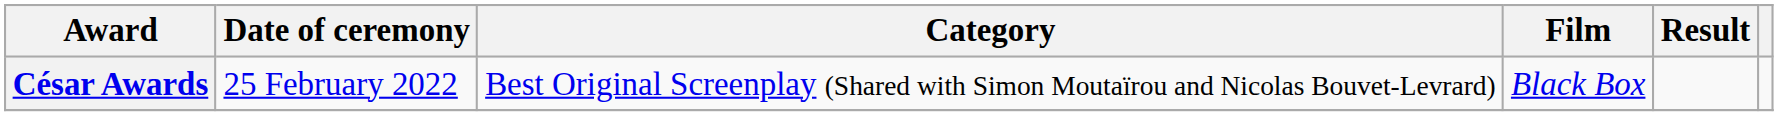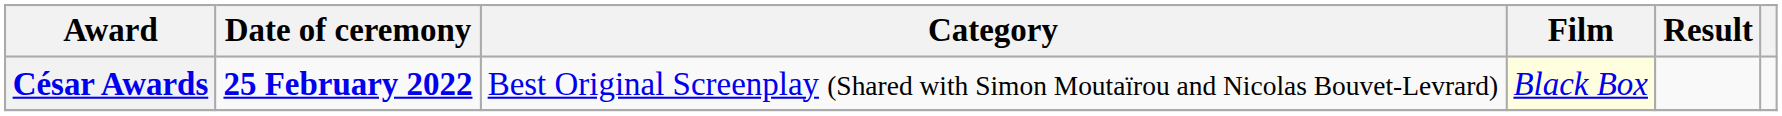César Awards | Date of ceremony: normal -> bold
César Awards | Film: no background -> lightyellow background
